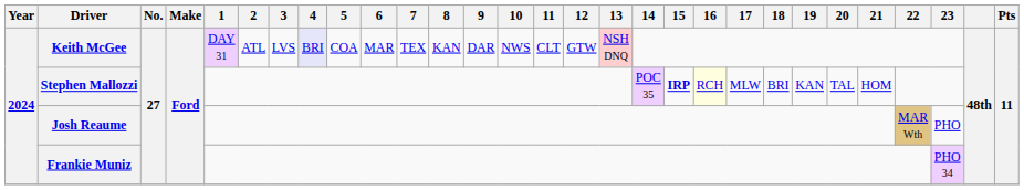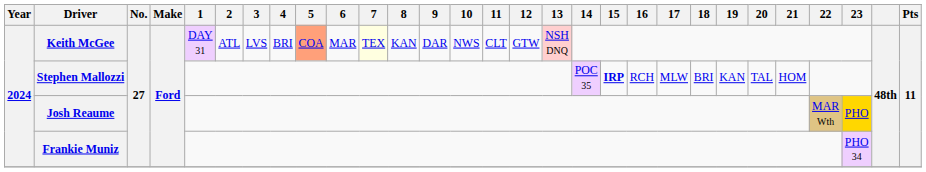Keith McGee | 4: lavender background -> no background
Keith McGee | 5: no background -> lightsalmon background
Keith McGee | 7: no background -> lightyellow background
Stephen Mallozzi | 16: lightyellow background -> no background
Josh Reaume | 23: no background -> gold background
